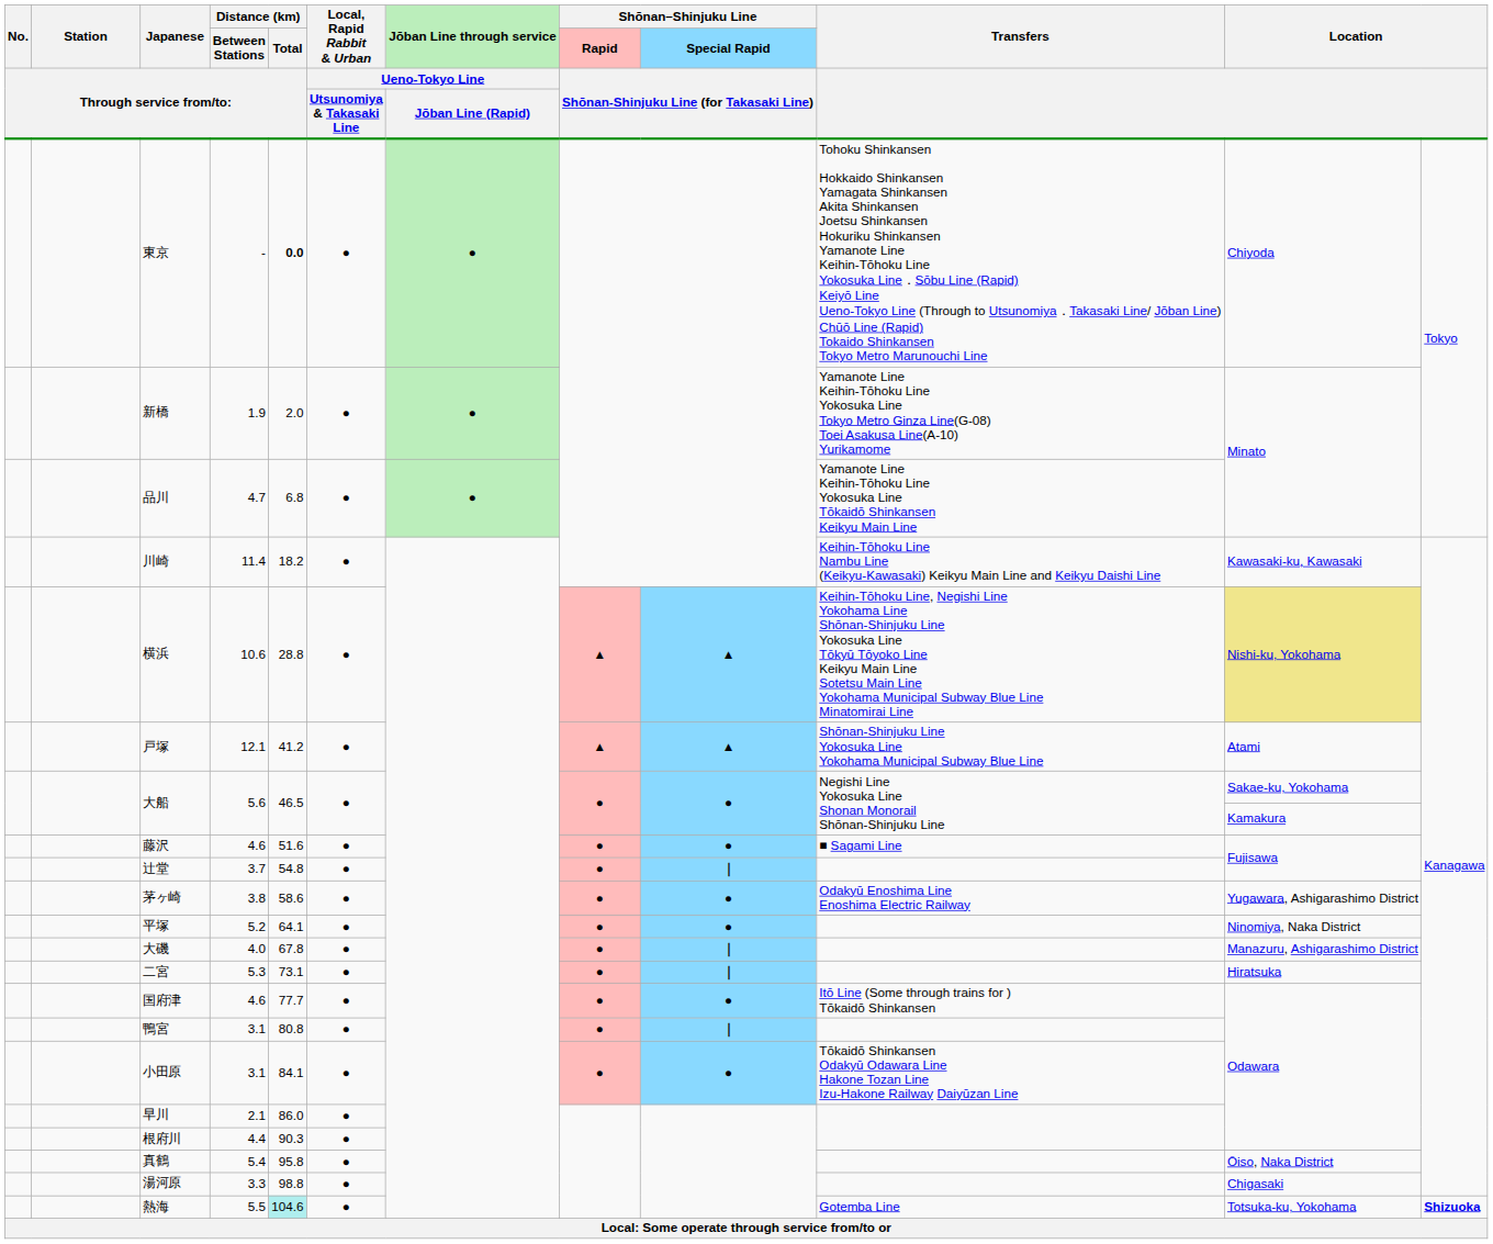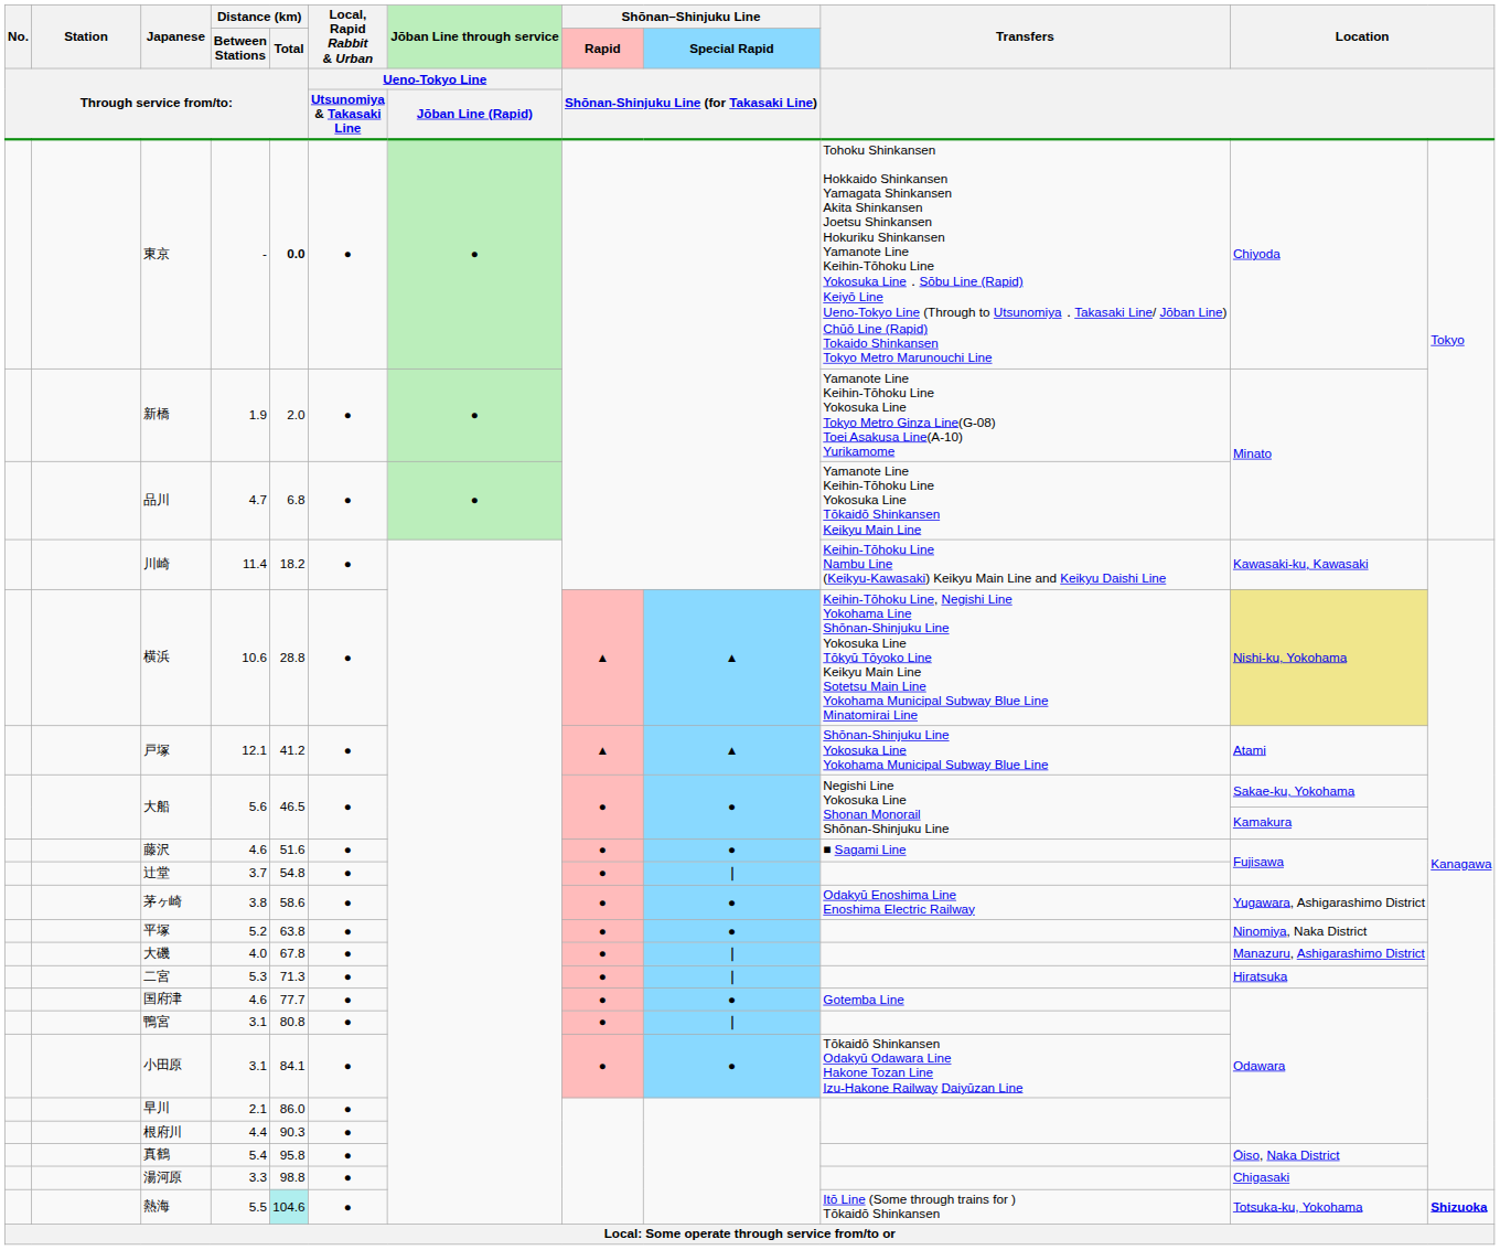平塚 | Distance (km) / Total / Through service from/to:: 64.1 -> 63.8
二宮 | Distance (km) / Total / Through service from/to:: 73.1 -> 71.3
国府津 | Transfers: Itō Line (Some through trains for ) Tōkaidō Shinkansen -> Gotemba Line
熱海 | Transfers: Gotemba Line -> Itō Line (Some through trains for ) Tōkaidō Shinkansen
